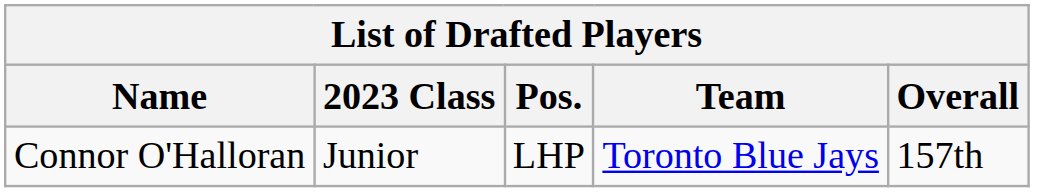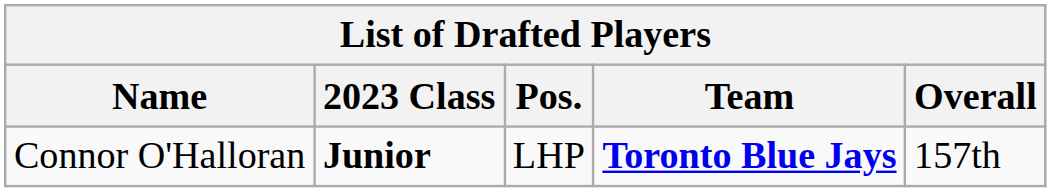Connor O'Halloran | 2023 Class: normal -> bold
Connor O'Halloran | Team: normal -> bold
